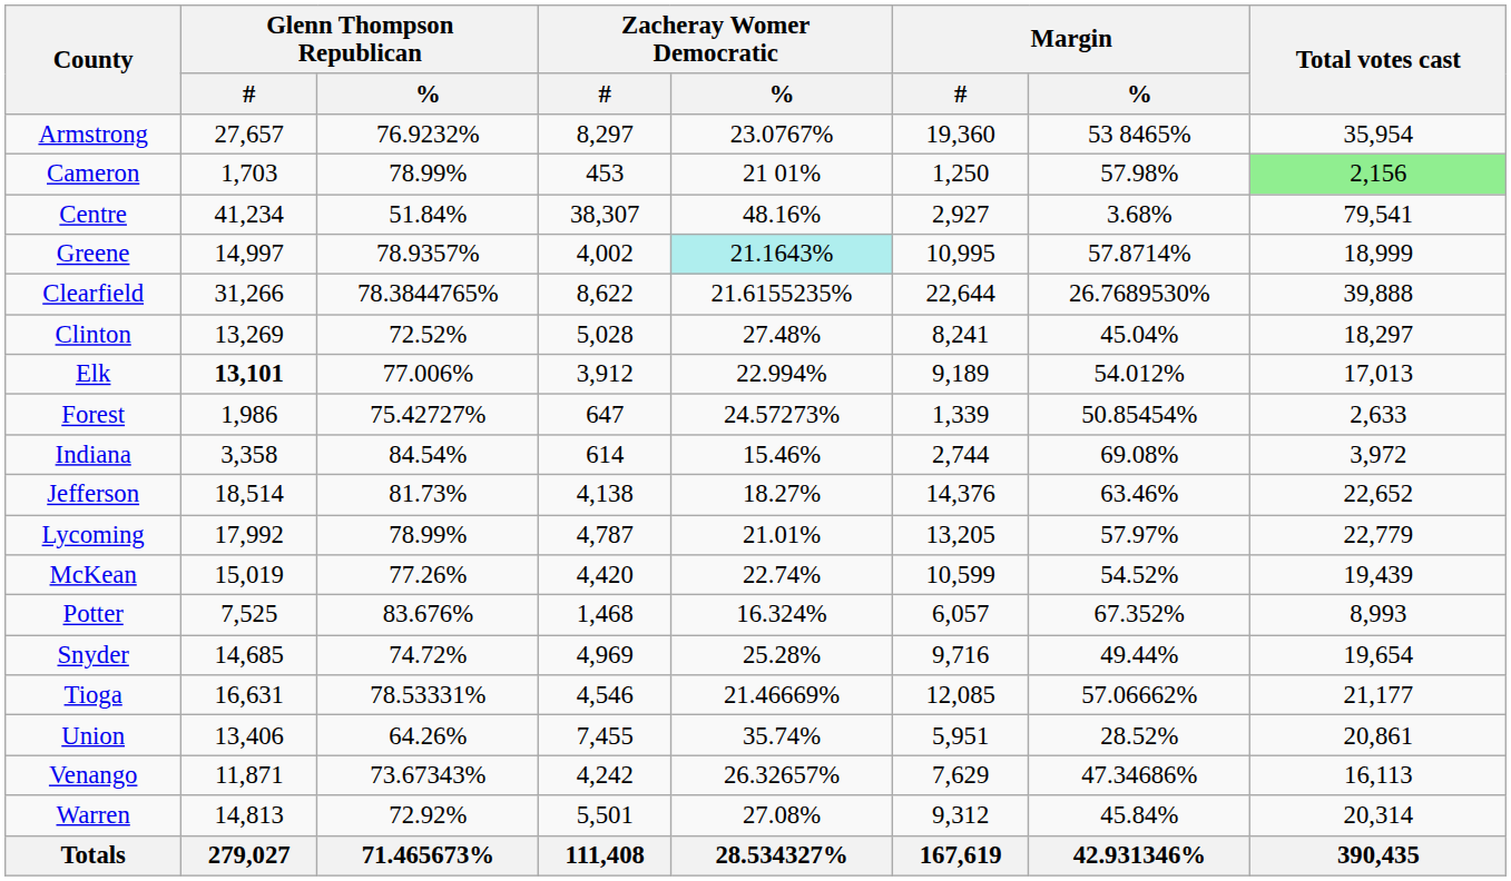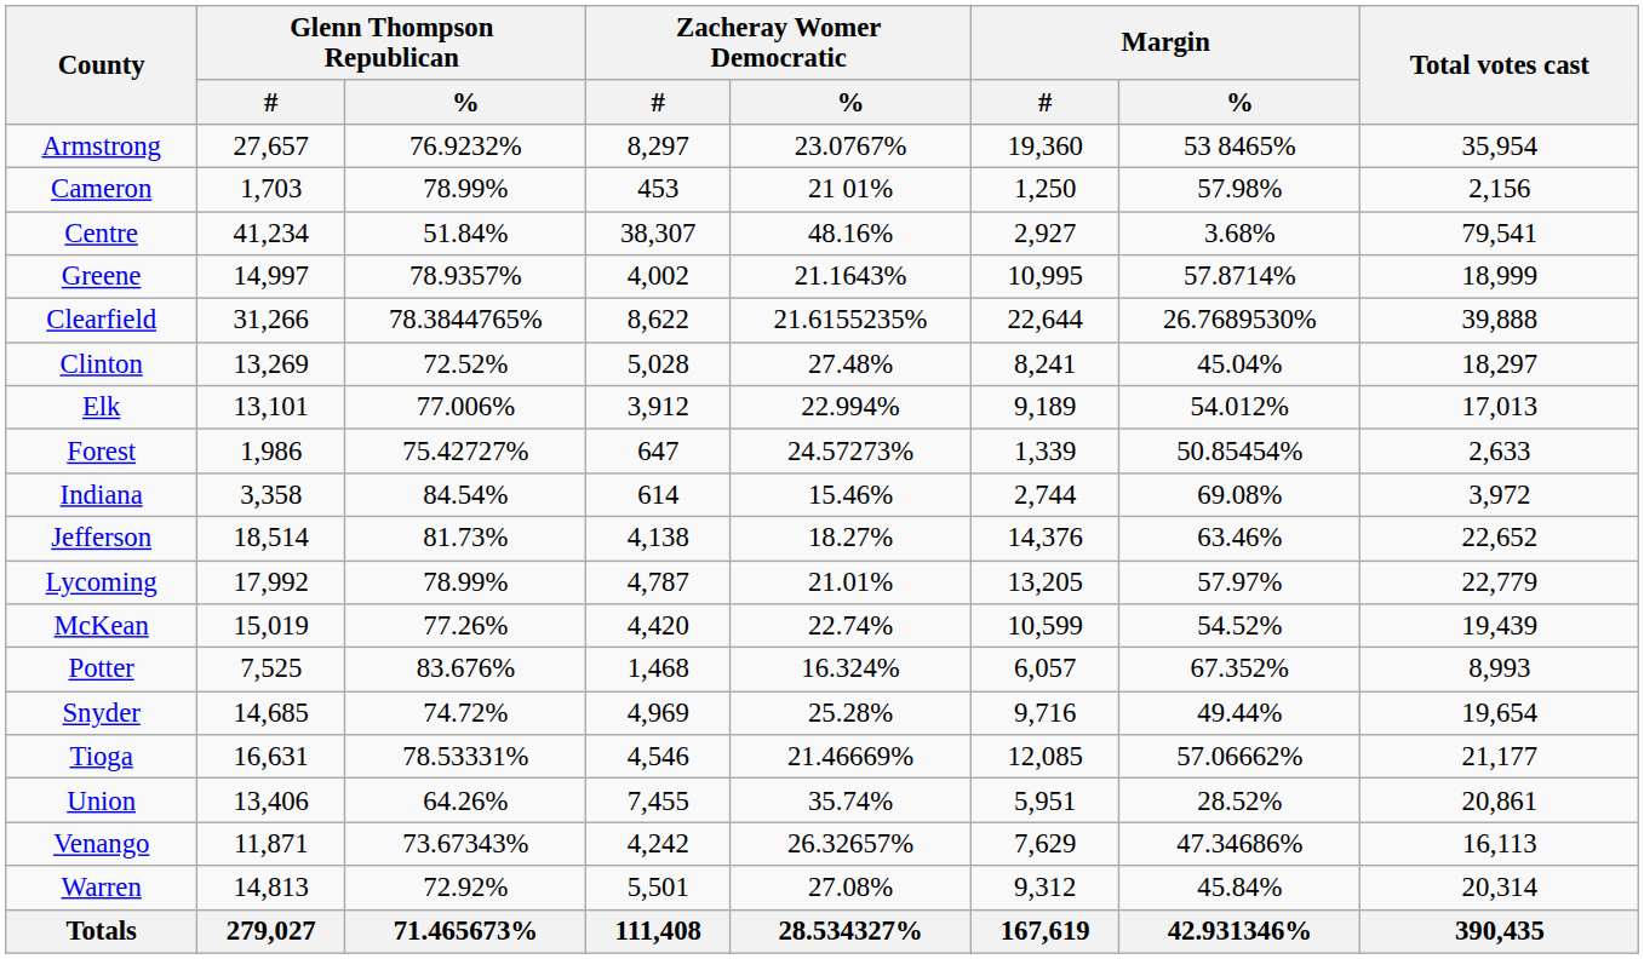Cameron | Total votes cast: lightgreen background -> no background
Greene | Zacheray Womer Democratic / %: paleturquoise background -> no background
Elk | Glenn Thompson Republican / #: bold -> normal
